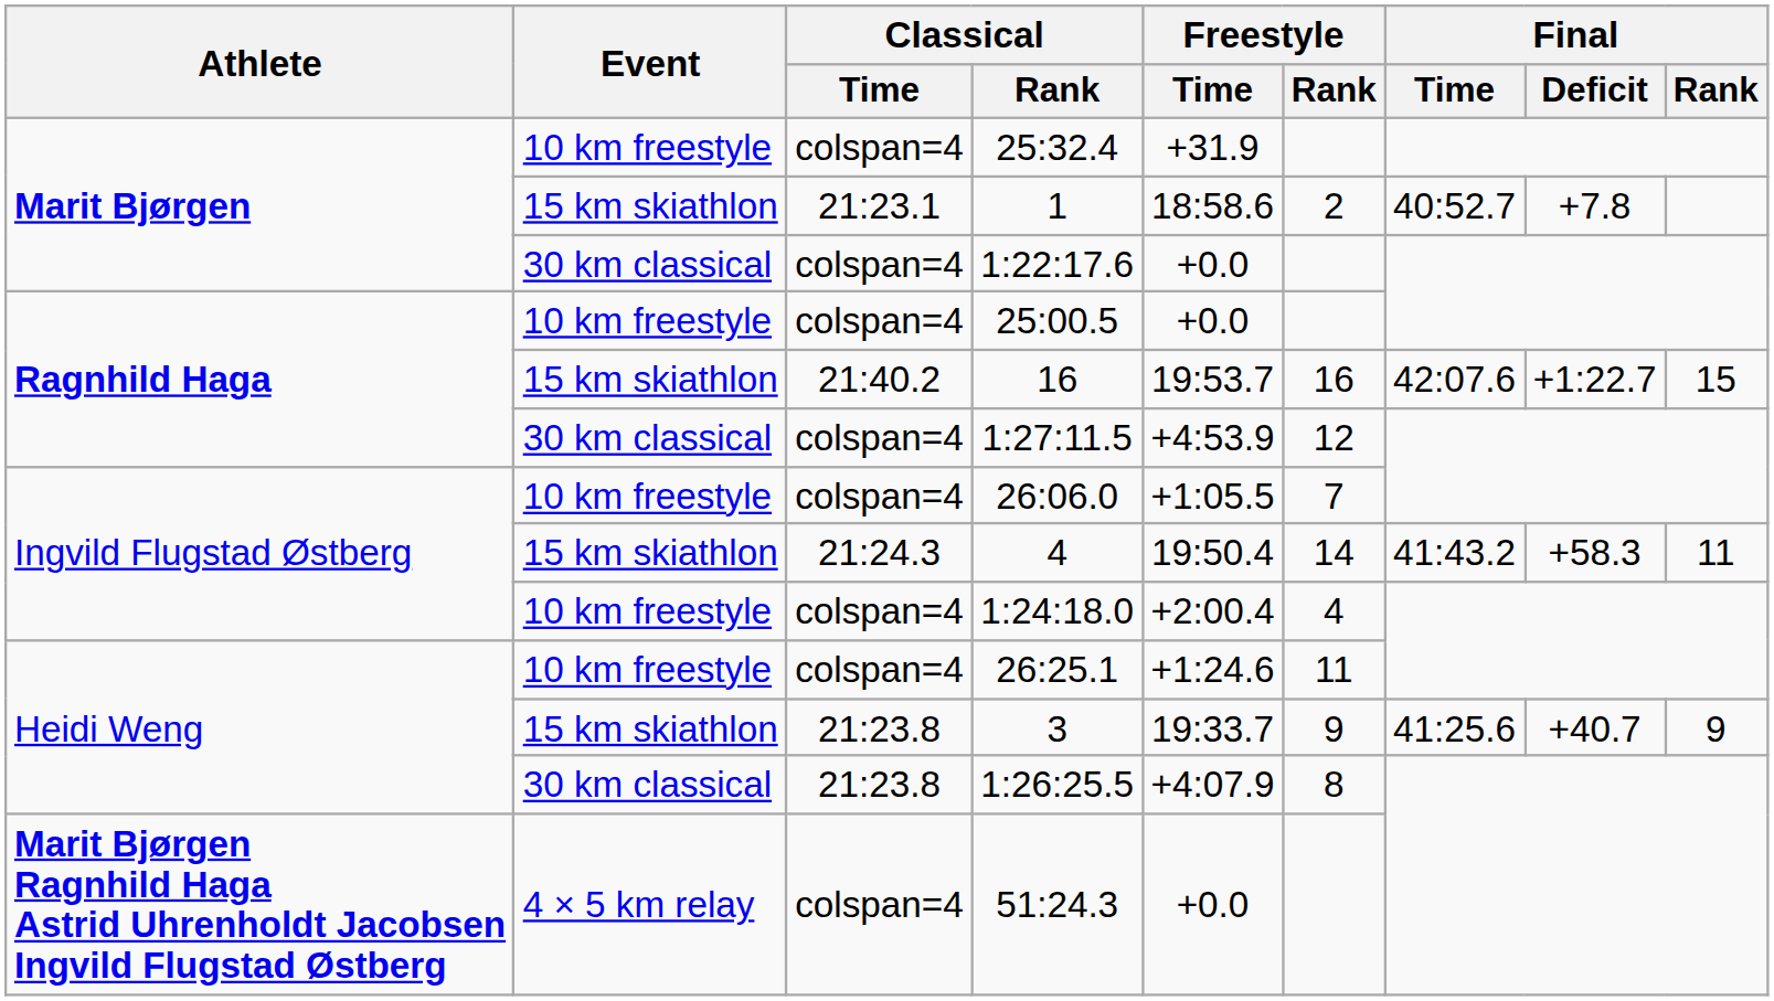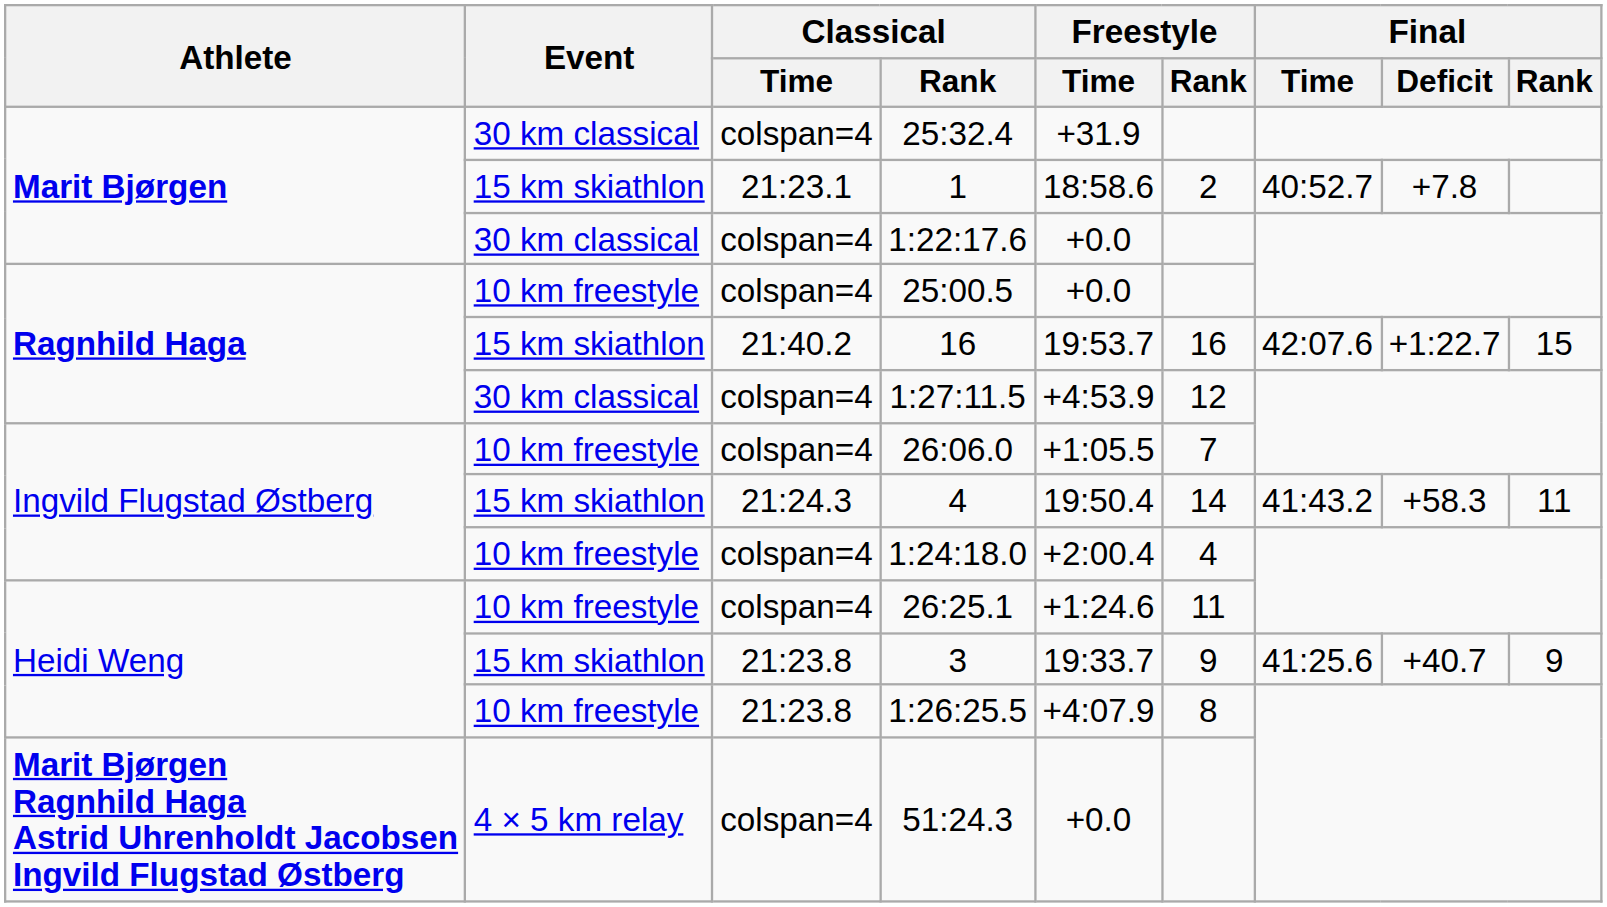25:32.4 | Event: 10 km freestyle -> 30 km classical
1:26:25.5 | Event: 30 km classical -> 10 km freestyle
